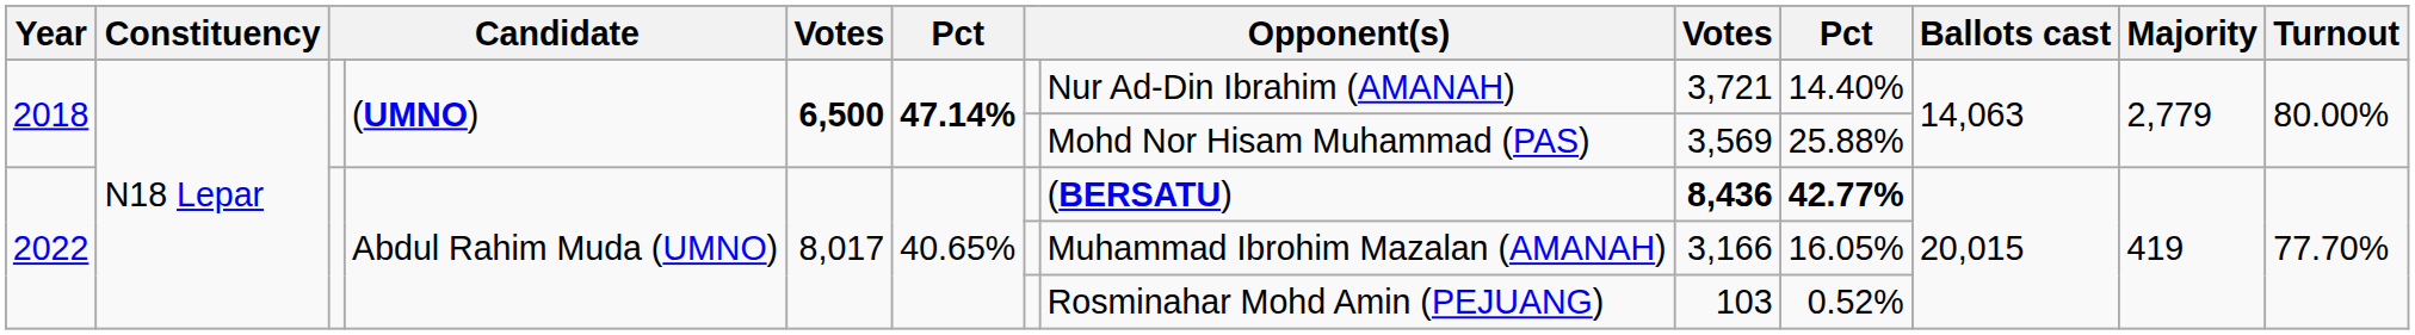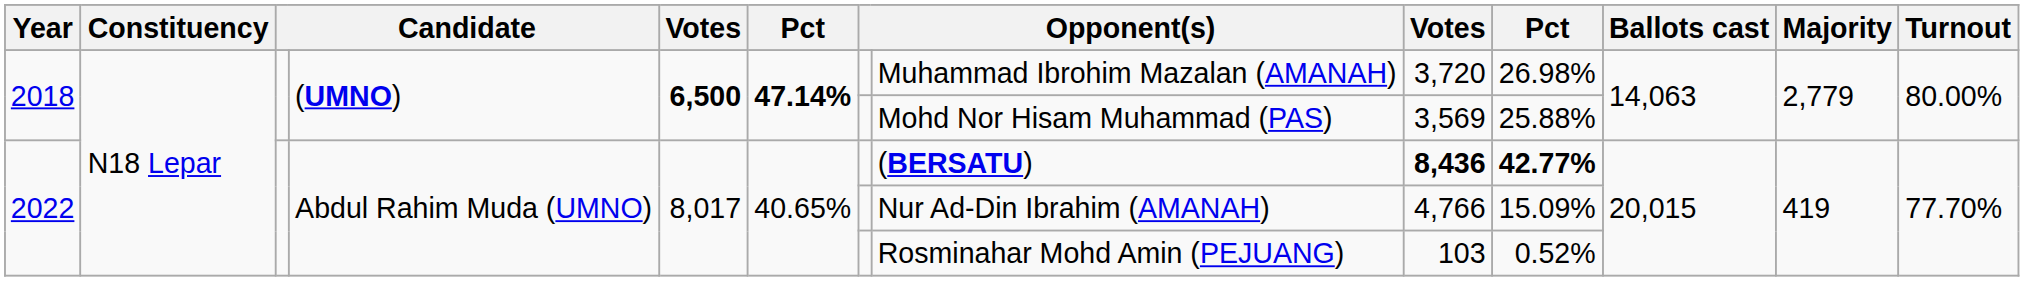row 2 | column 8: Nur Ad-Din Ibrahim (AMANAH) -> Muhammad Ibrohim Mazalan (AMANAH)
row 2 | column 9: 3,721 -> 3,720
row 2 | column 10: 14.40% -> 26.98%
row 5 | column 8: Muhammad Ibrohim Mazalan (AMANAH) -> Nur Ad-Din Ibrahim (AMANAH)
row 5 | column 9: 3,166 -> 4,766
row 5 | column 10: 16.05% -> 15.09%
